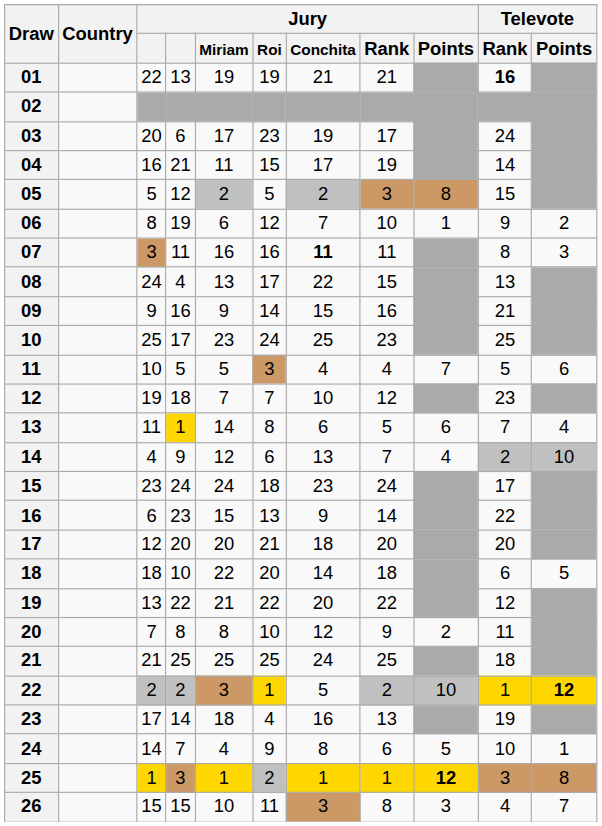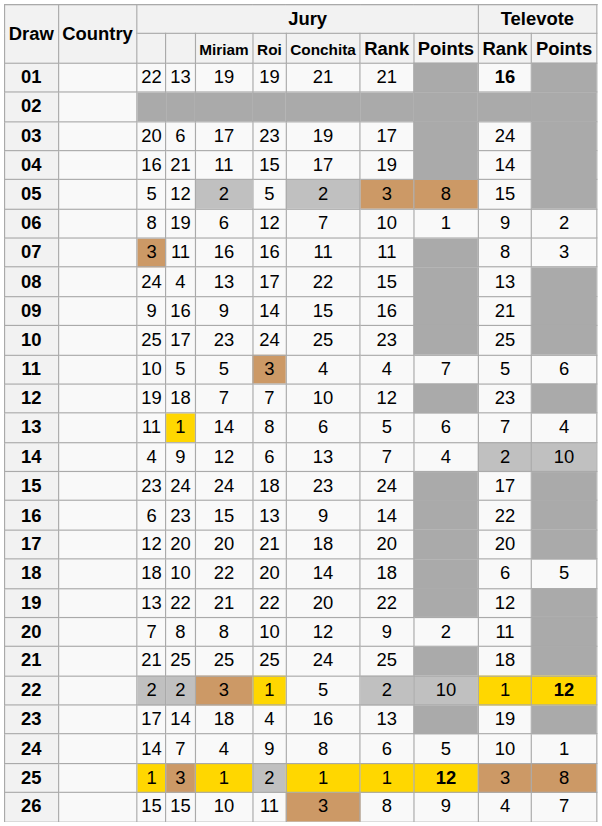07 | Jury / Conchita: bold -> normal
26 | Jury / Points: 3 -> 9
